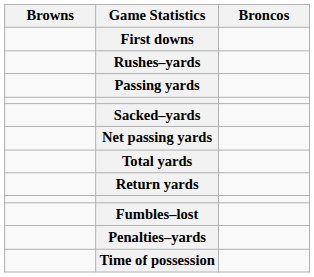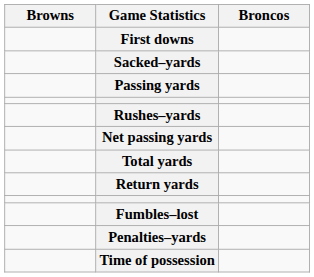rows swapped: Rushes–yards <-> Sacked–yards
